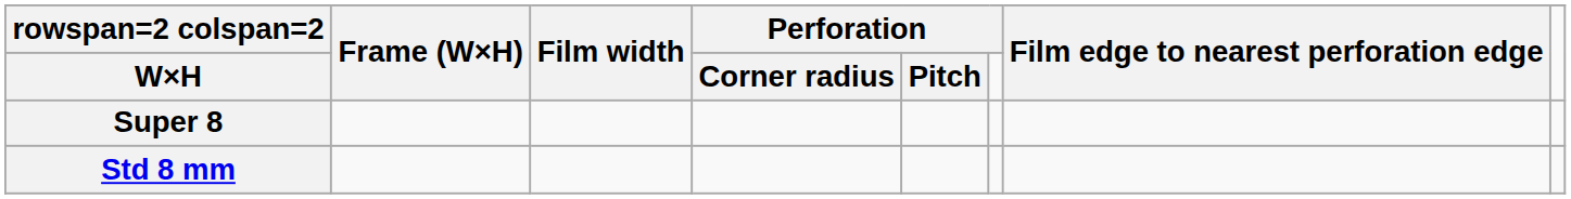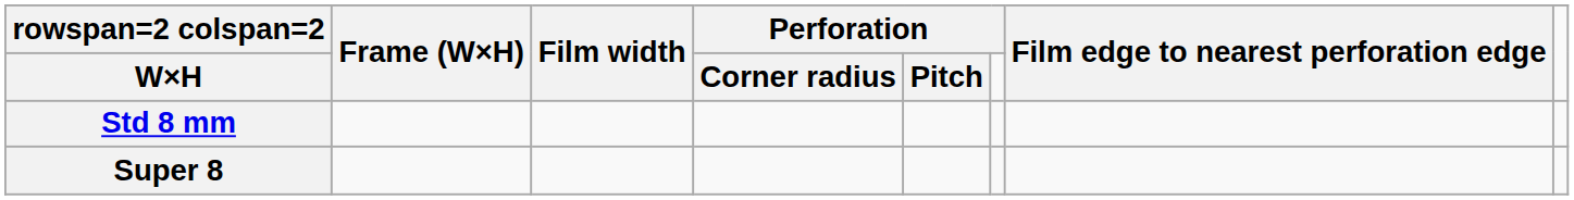rows swapped: Std 8 mm <-> Super 8
